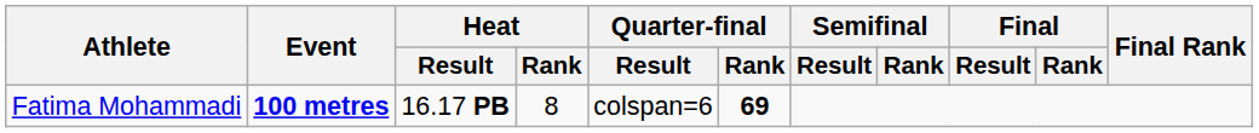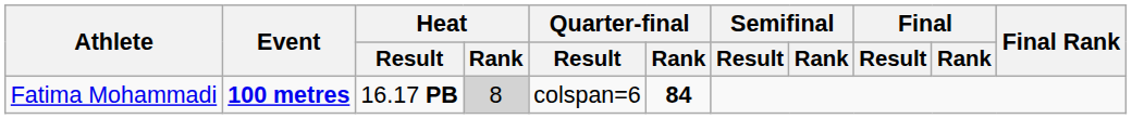Fatima Mohammadi | Heat / Rank: no background -> lightgrey background
Fatima Mohammadi | Quarter-final / Rank: 69 -> 84
